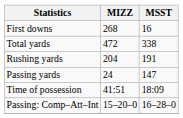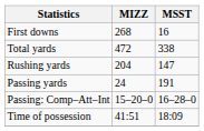Rushing yards | MSST: 191 -> 147
Passing yards | MSST: 147 -> 191
rows swapped: Passing: Comp–Att–Int <-> Time of possession
